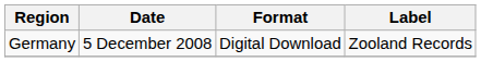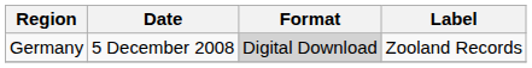Germany | Format: no background -> lightgrey background
